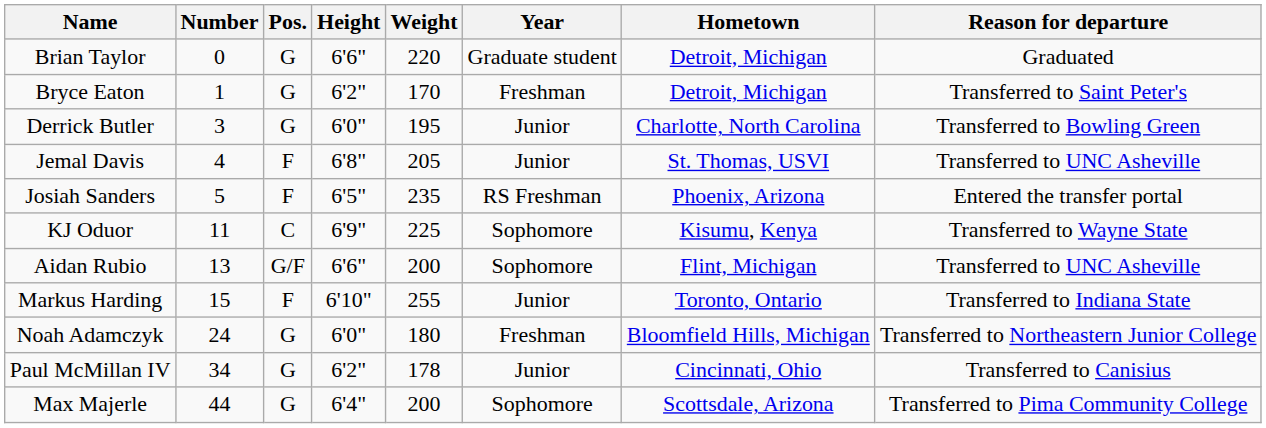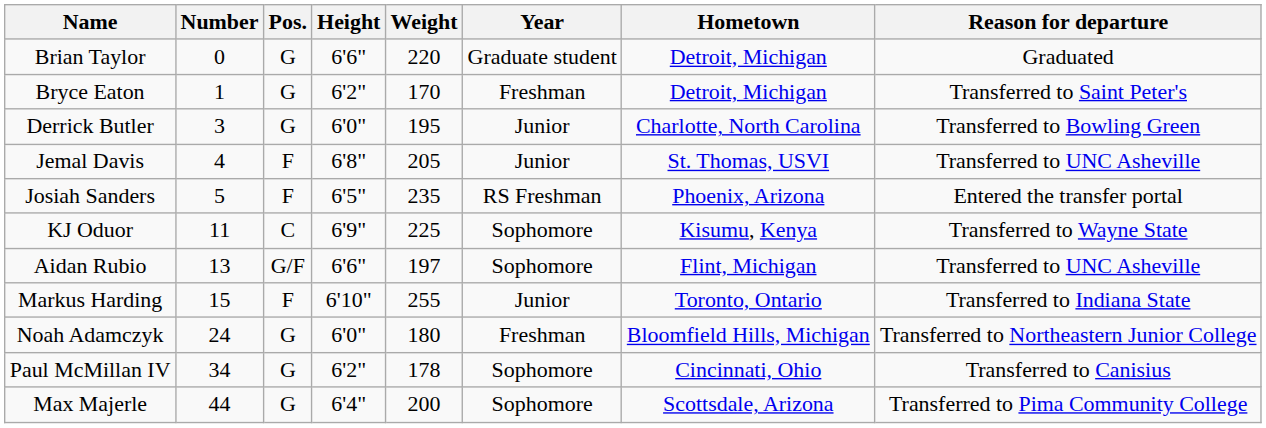Aidan Rubio | Weight: 200 -> 197
Paul McMillan IV | Year: Junior -> Sophomore
